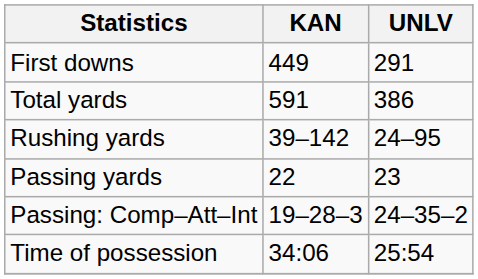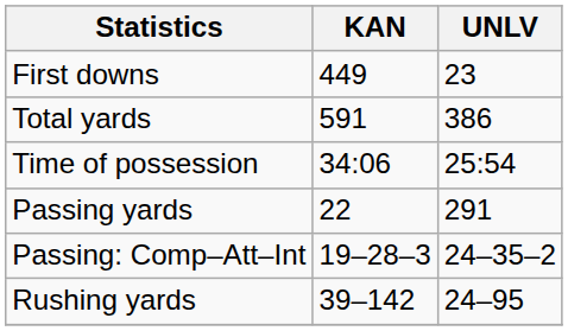First downs | UNLV: 291 -> 23
rows swapped: Rushing yards <-> Time of possession
Passing yards | UNLV: 23 -> 291
